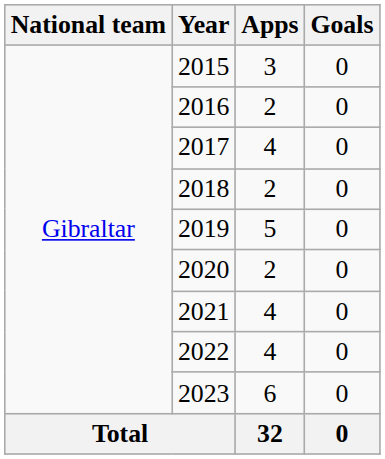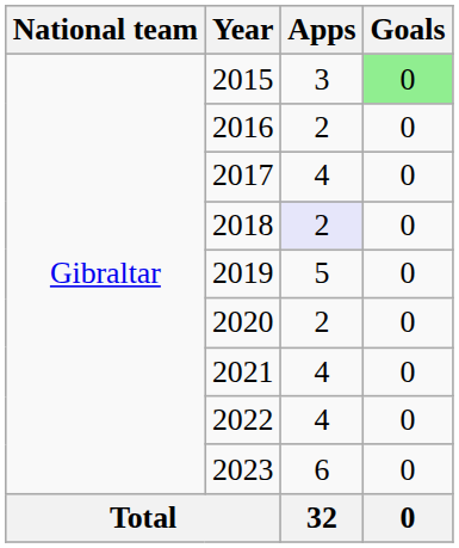2015 | Goals: no background -> lightgreen background
2018 | Apps: no background -> lavender background
